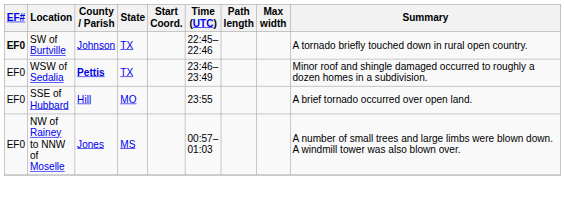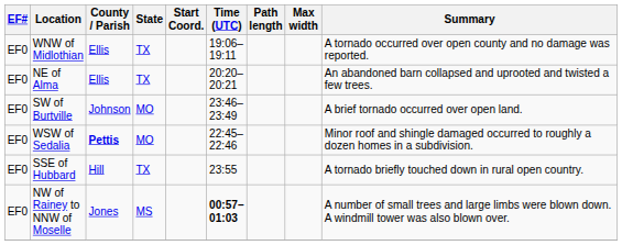+ row: EF0 | WNW of Midlothian | Ellis | TX | 19:06–19:11 | A tornado occurred over open county and no damage was reported.
+ row: EF0 | NE of Alma | Ellis | TX | 20:20–20:21 | An abandoned barn collapsed and uprooted and twisted a few trees.
SW of Burtville | EF#: bold -> normal
SW of Burtville | State: TX -> MO
SW of Burtville | Time (UTC): 22:45–22:46 -> 23:46–23:49
SW of Burtville | Summary: A tornado briefly touched down in rural open country. -> A brief tornado occurred over open land.
WSW of Sedalia | State: TX -> MO
WSW of Sedalia | Time (UTC): 23:46–23:49 -> 22:45–22:46
SSE of Hubbard | State: MO -> TX
SSE of Hubbard | Summary: A brief tornado occurred over open land. -> A tornado briefly touched down in rural open country.
NW of Rainey to NNW of Moselle | Time (UTC): normal -> bold
